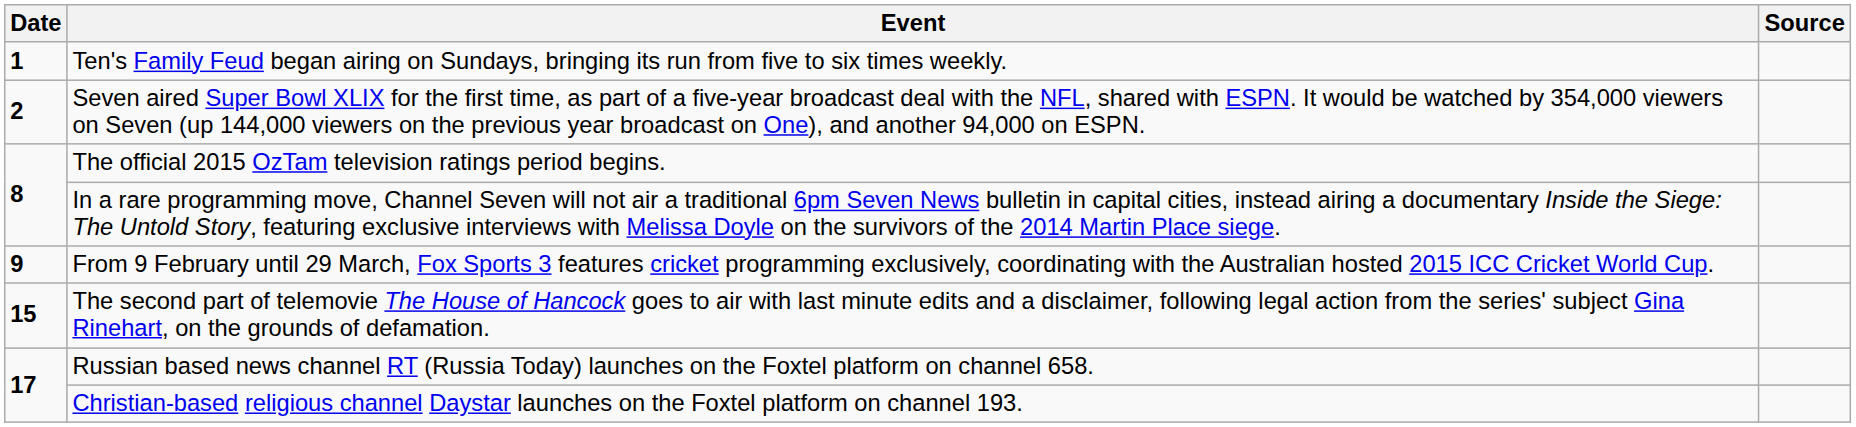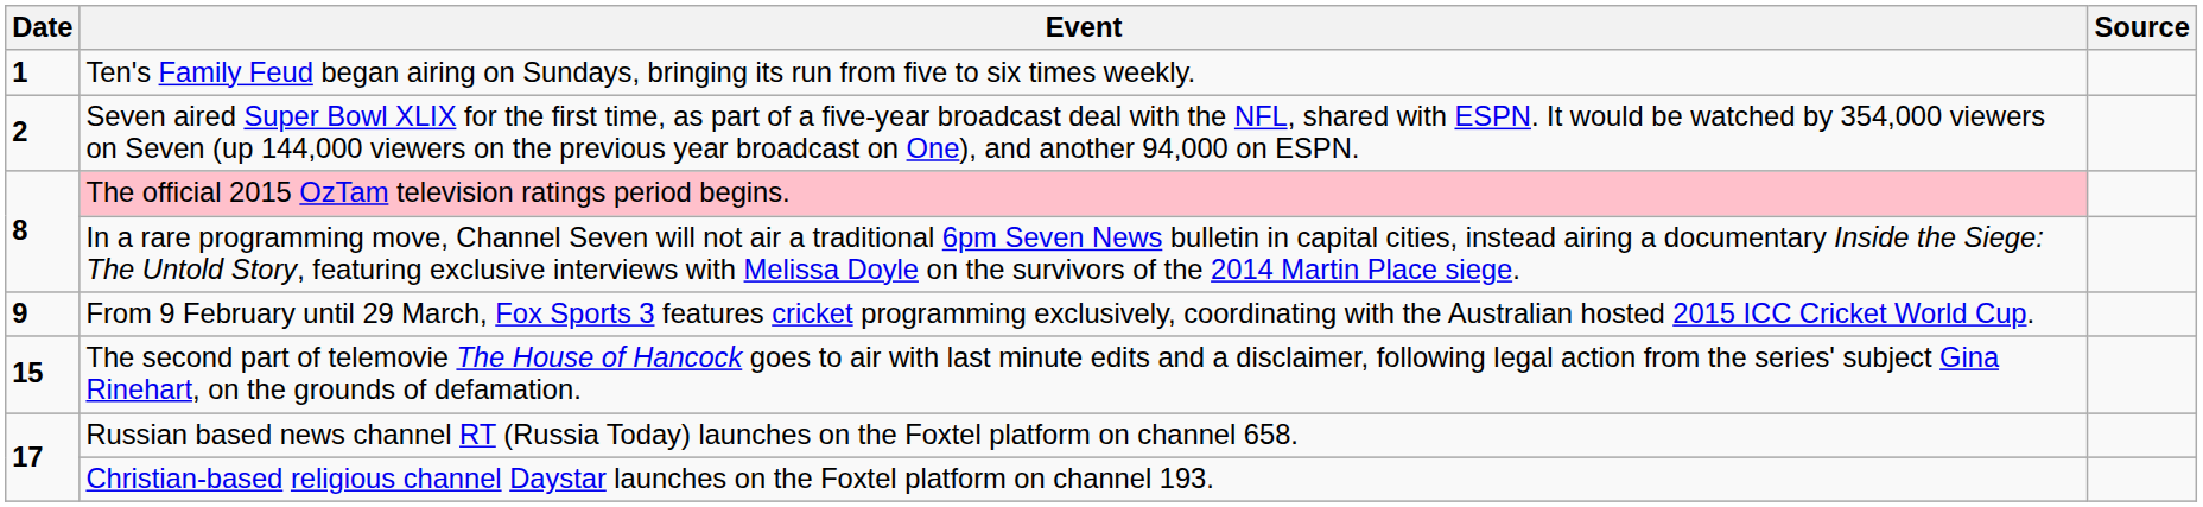The official 2015 OzTam television ratings period begins. | Event: no background -> pink background
